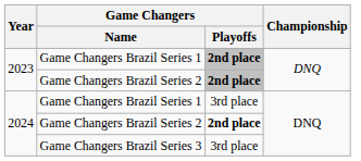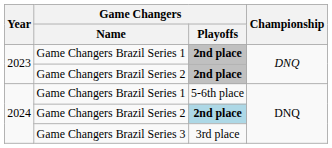2024 / Game Changers Brazil Series 1 | Game Changers / Playoffs: 3rd place -> 5-6th place
2024 / Game Changers Brazil Series 2 | Game Changers / Playoffs: no background -> lightblue background
